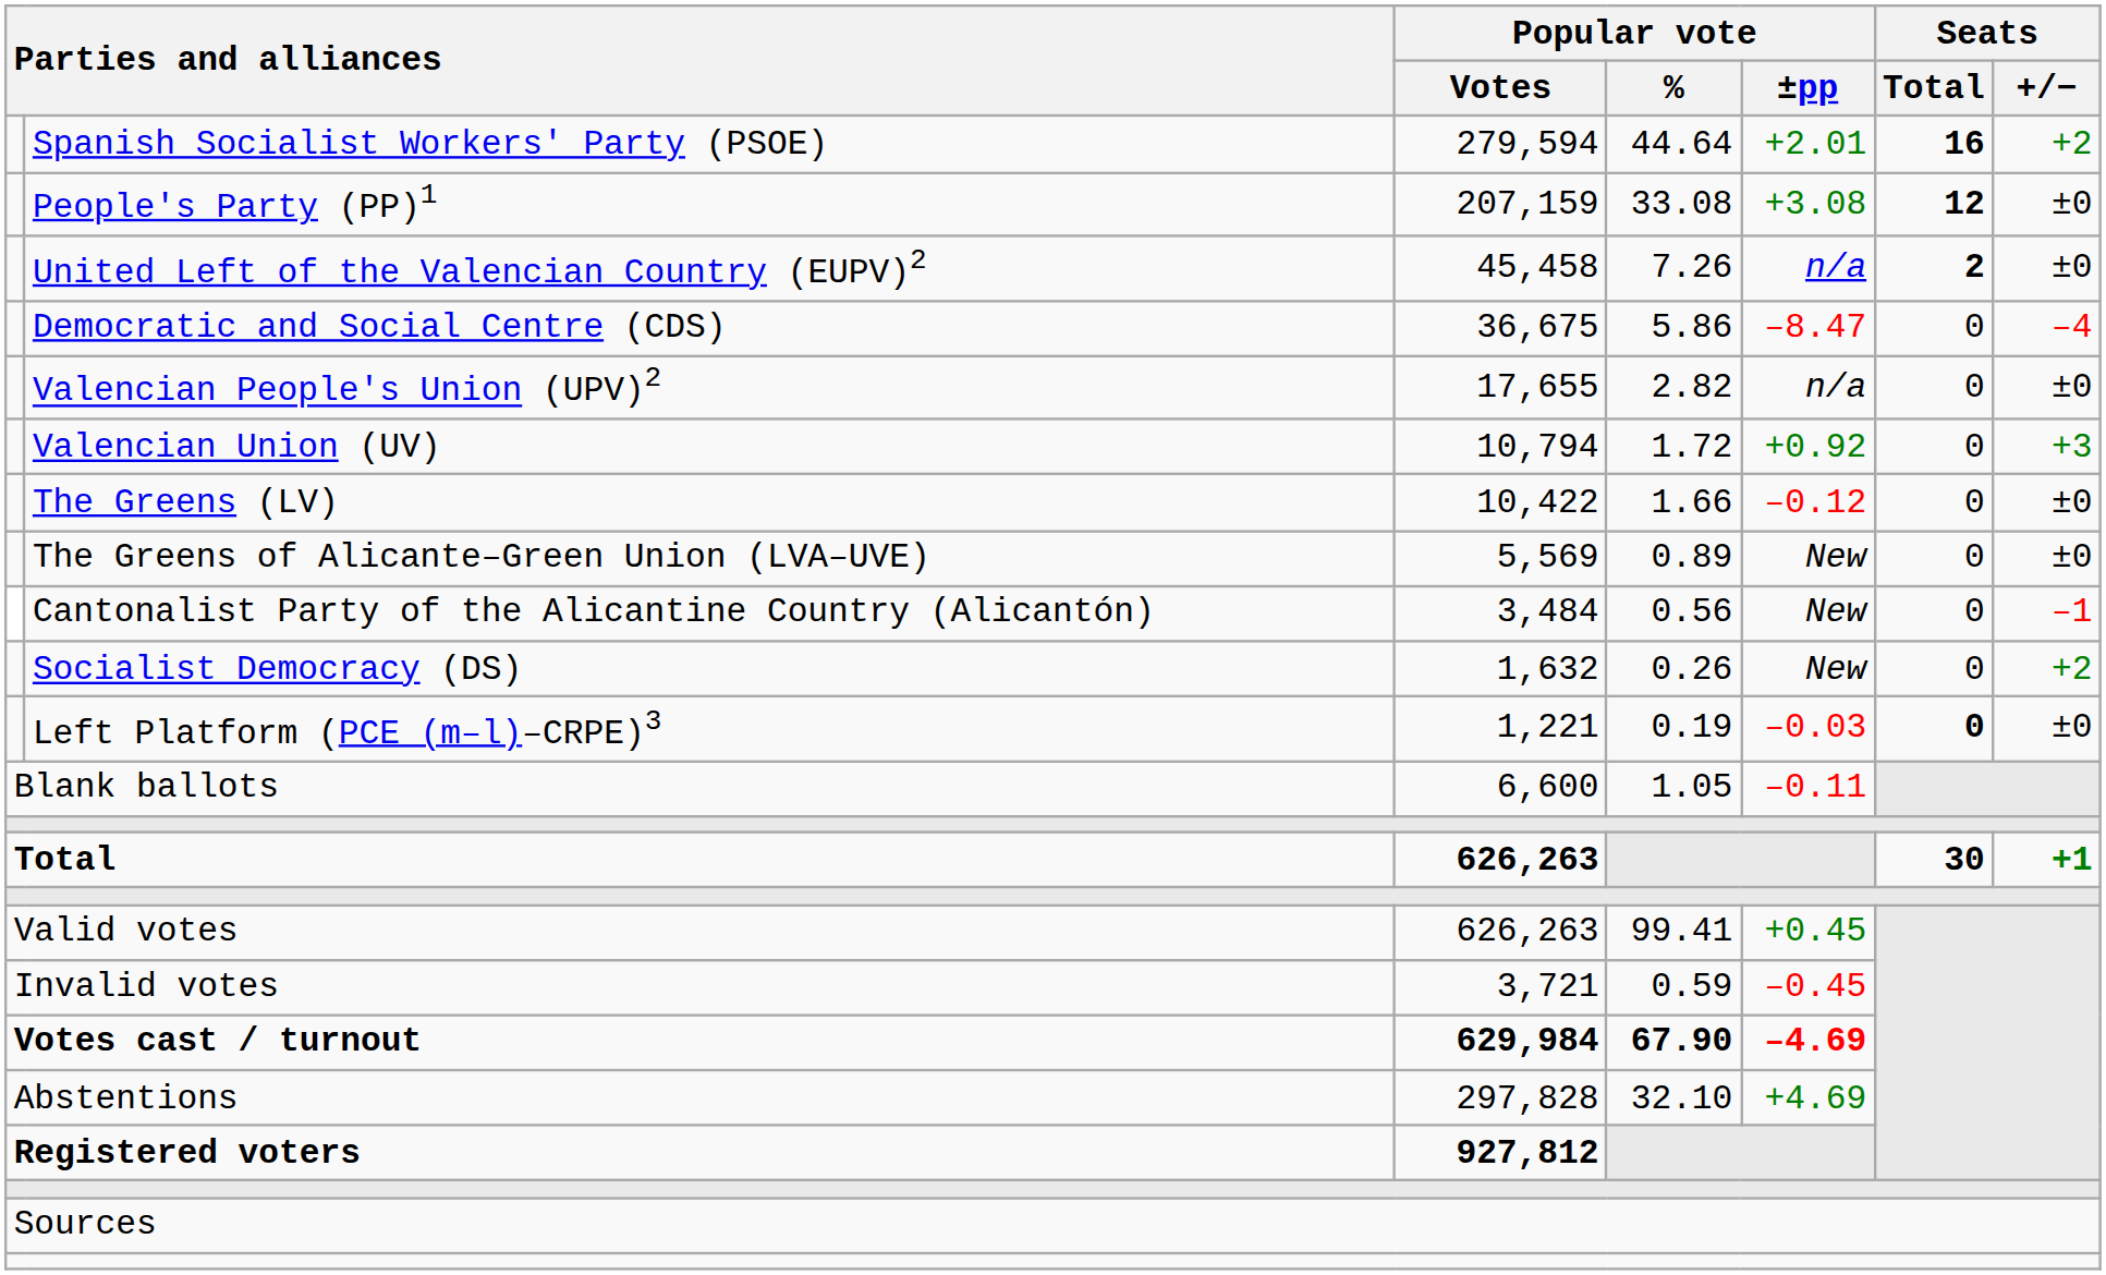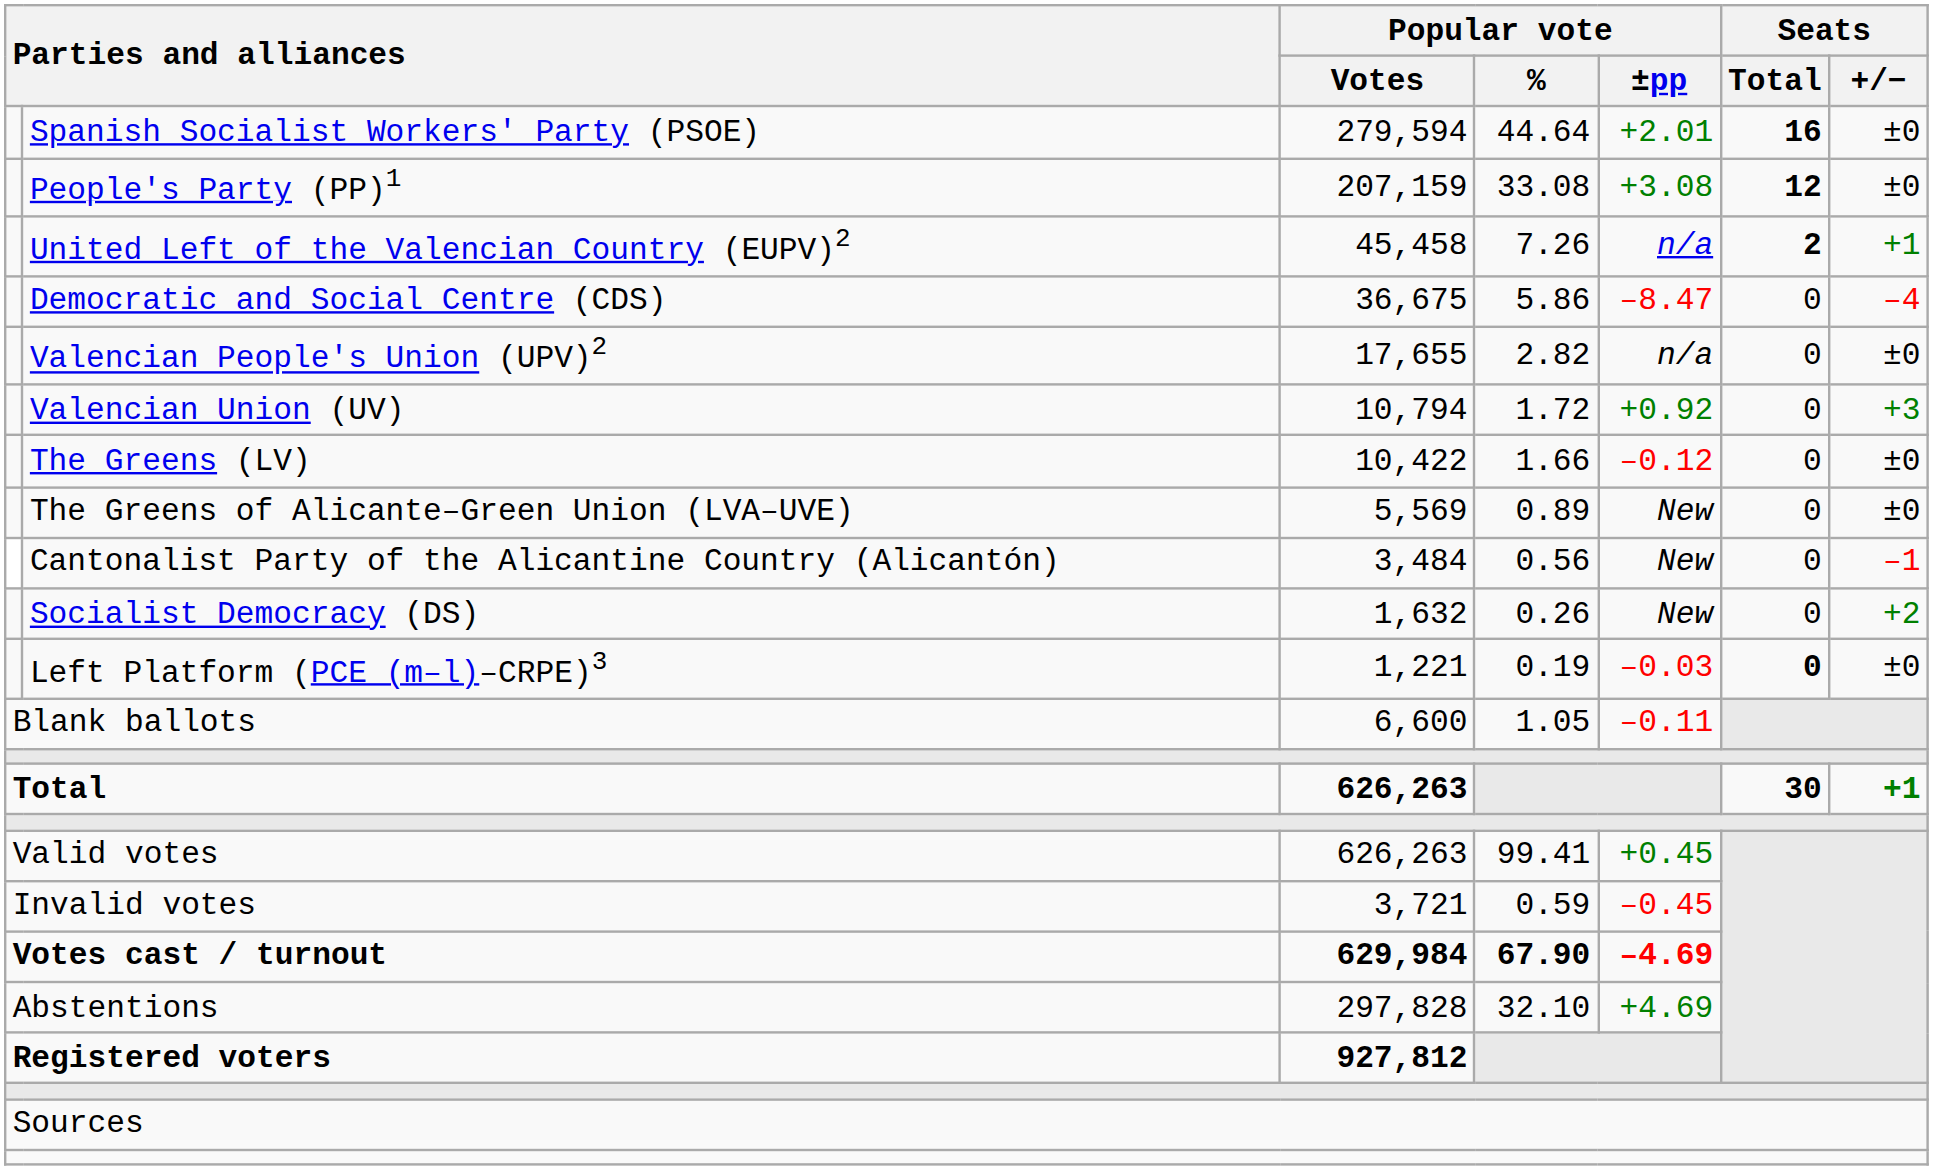Spanish Socialist Workers' Party (PSOE) | Seats / +/−: +2 -> ±0
United Left of the Valencian Country (EUPV)2 | Seats / +/−: ±0 -> +1
